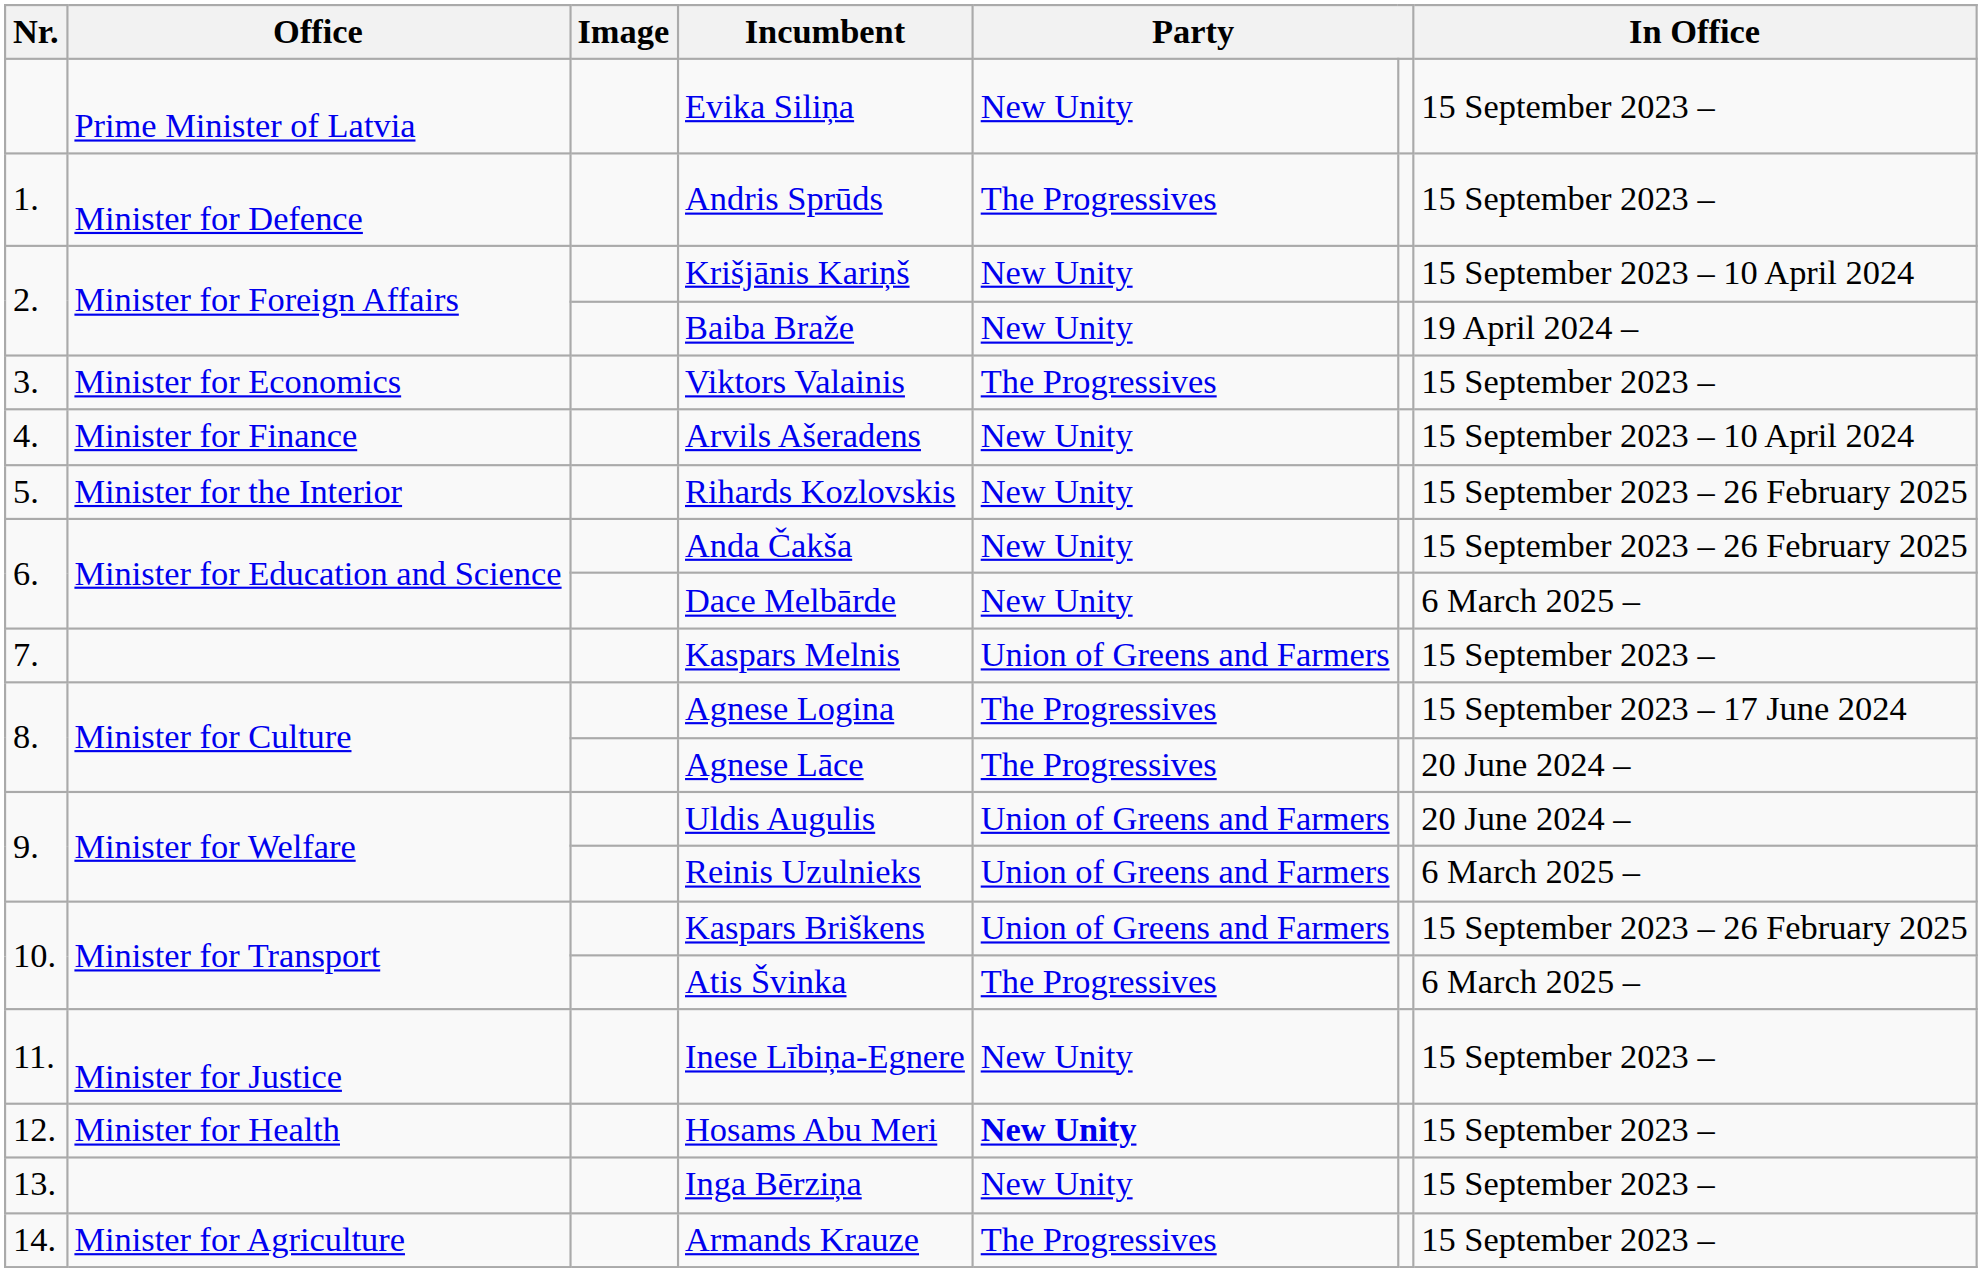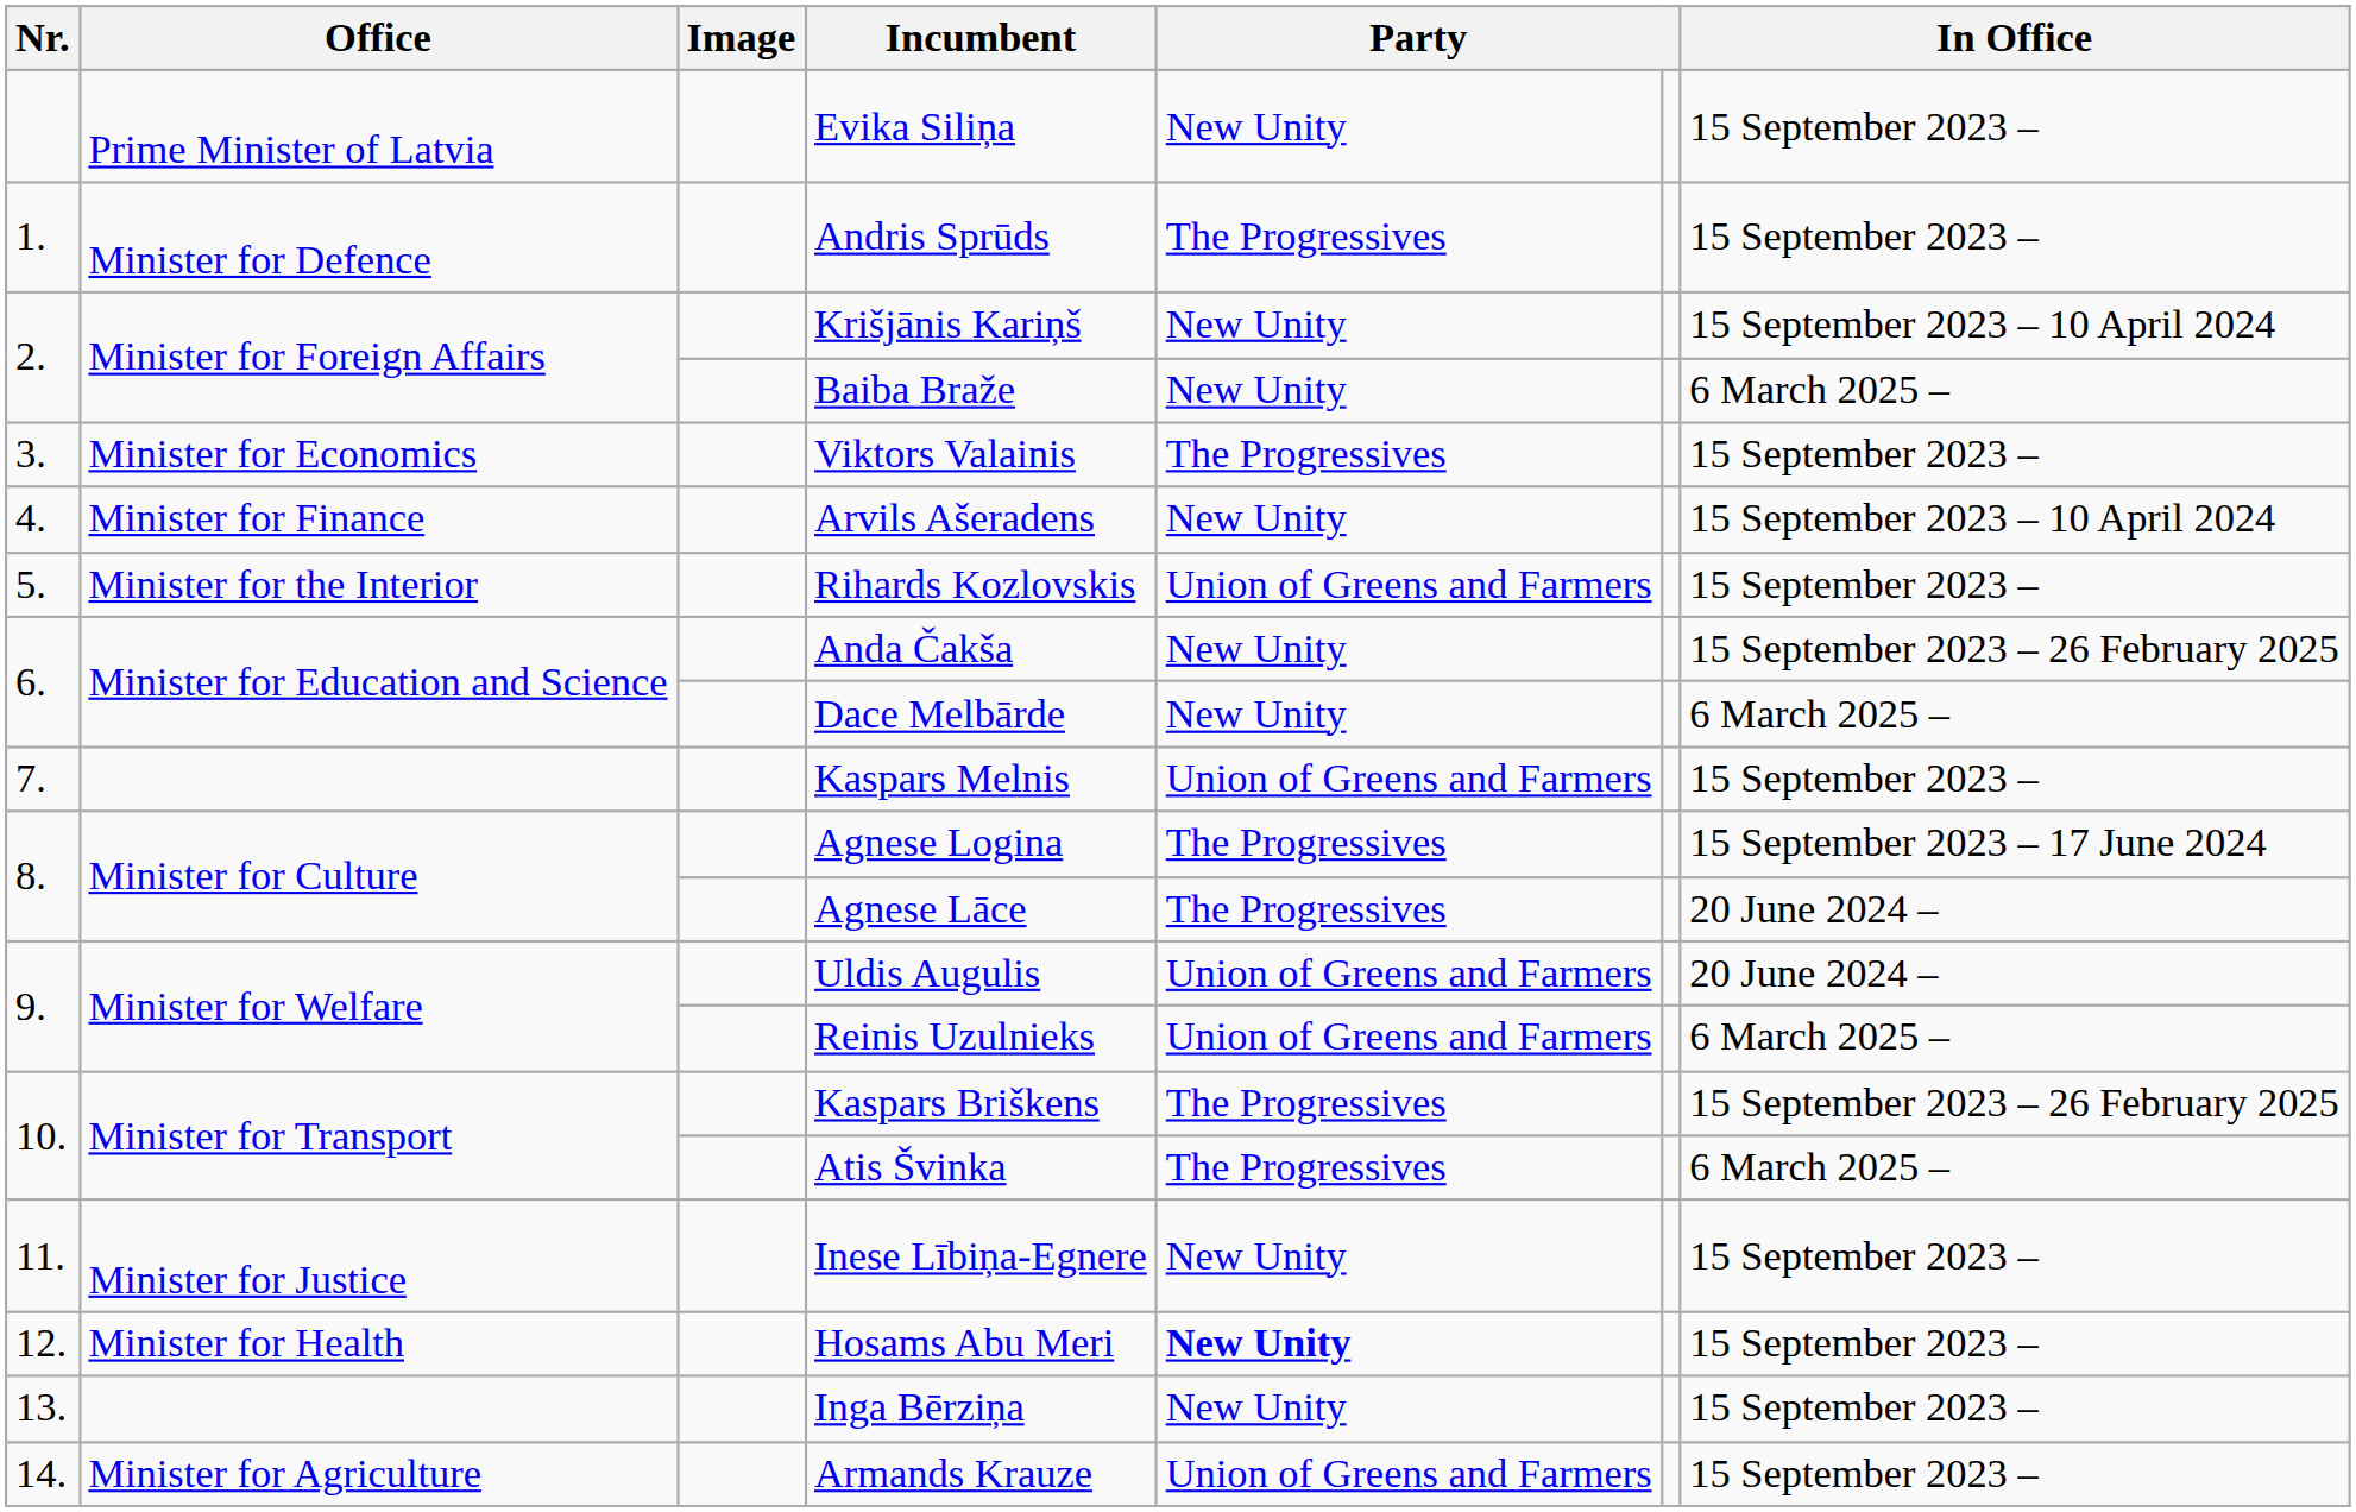Baiba Braže | In Office: 19 April 2024 – -> 6 March 2025 –
Rihards Kozlovskis | column 5: New Unity -> Union of Greens and Farmers
Rihards Kozlovskis | In Office: 15 September 2023 – 26 February 2025 -> 15 September 2023 –
Kaspars Briškens | column 5: Union of Greens and Farmers -> The Progressives
Armands Krauze | column 5: The Progressives -> Union of Greens and Farmers
